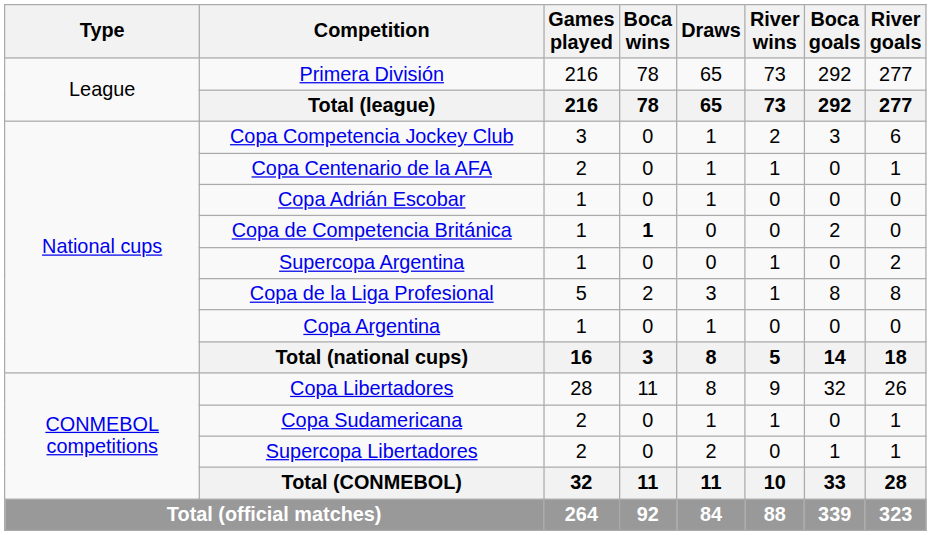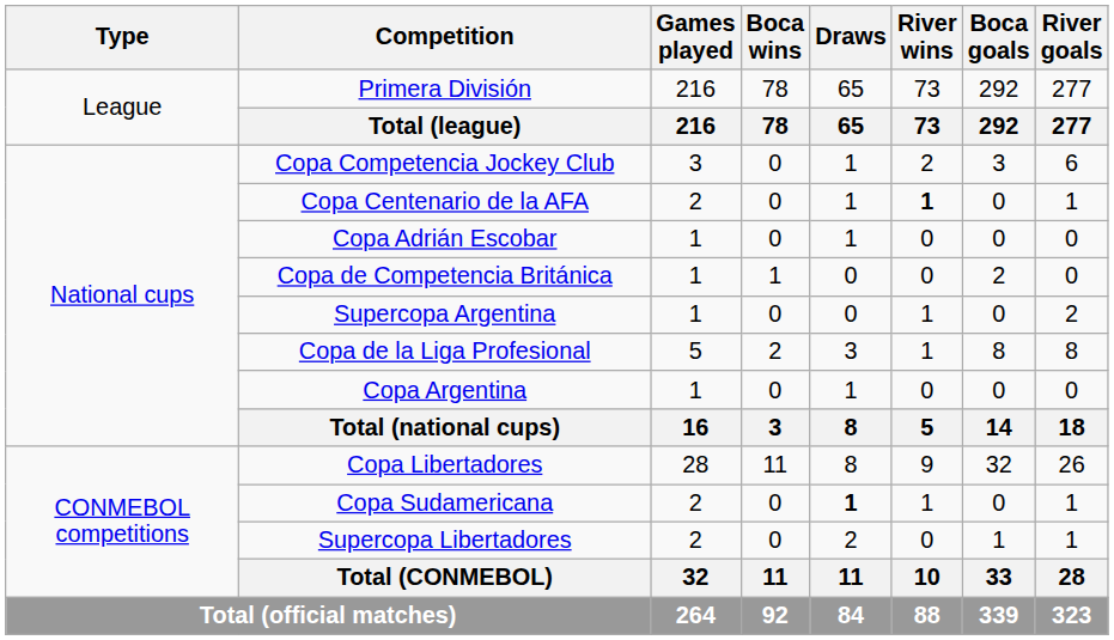Copa Centenario de la AFA | River wins: normal -> bold
Copa de Competencia Británica | Boca wins: bold -> normal
Copa Sudamericana | Draws: normal -> bold
